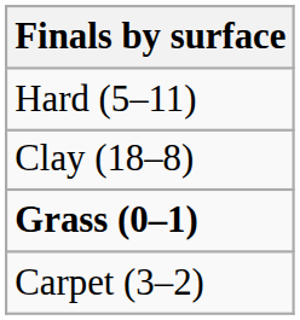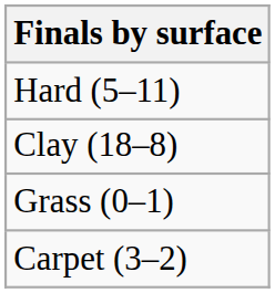row 4 | column 1: bold -> normal
